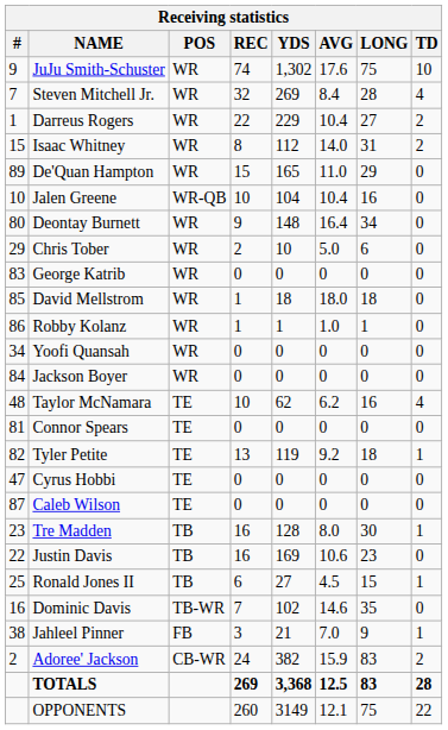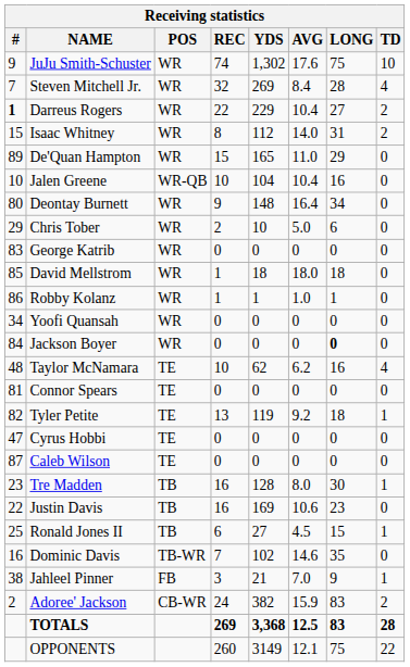Darreus Rogers | #: normal -> bold
Jackson Boyer | LONG: normal -> bold
